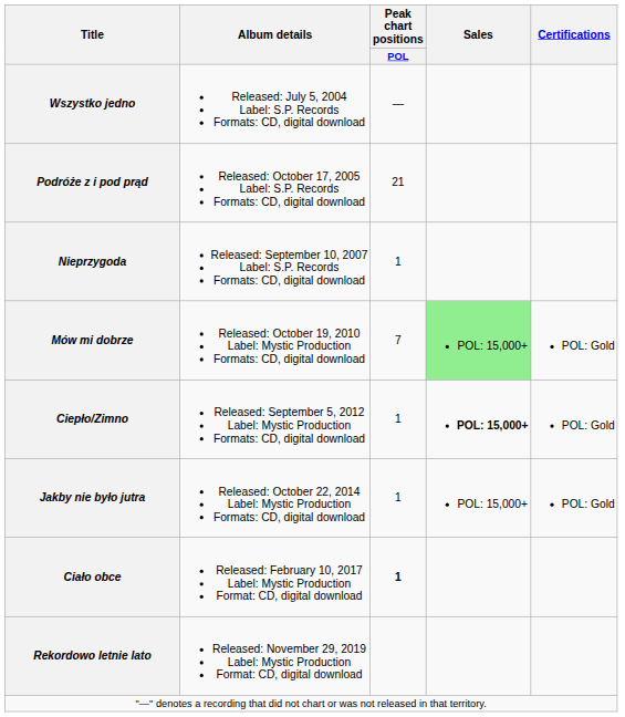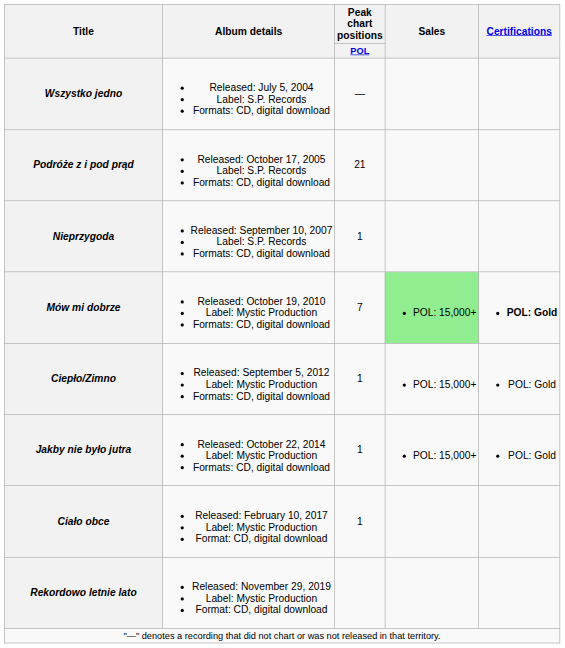Mów mi dobrze | Certifications: normal -> bold
Ciepło/Zimno | Sales: bold -> normal
Ciało obce | Peak chart positions / POL: bold -> normal
